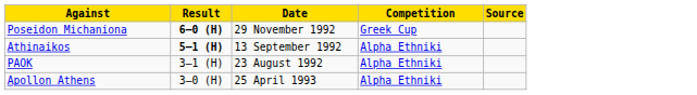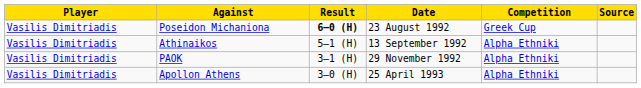+ column: Player | Vasilis Dimitriadis | Vasilis Dimitriadis | Vasilis Dimitriadis | Vasilis Dimitriadis
Poseidon Michaniona | Date: 29 November 1992 -> 23 August 1992
Athinaikos | Result: bold -> normal
PAOK | Date: 23 August 1992 -> 29 November 1992
